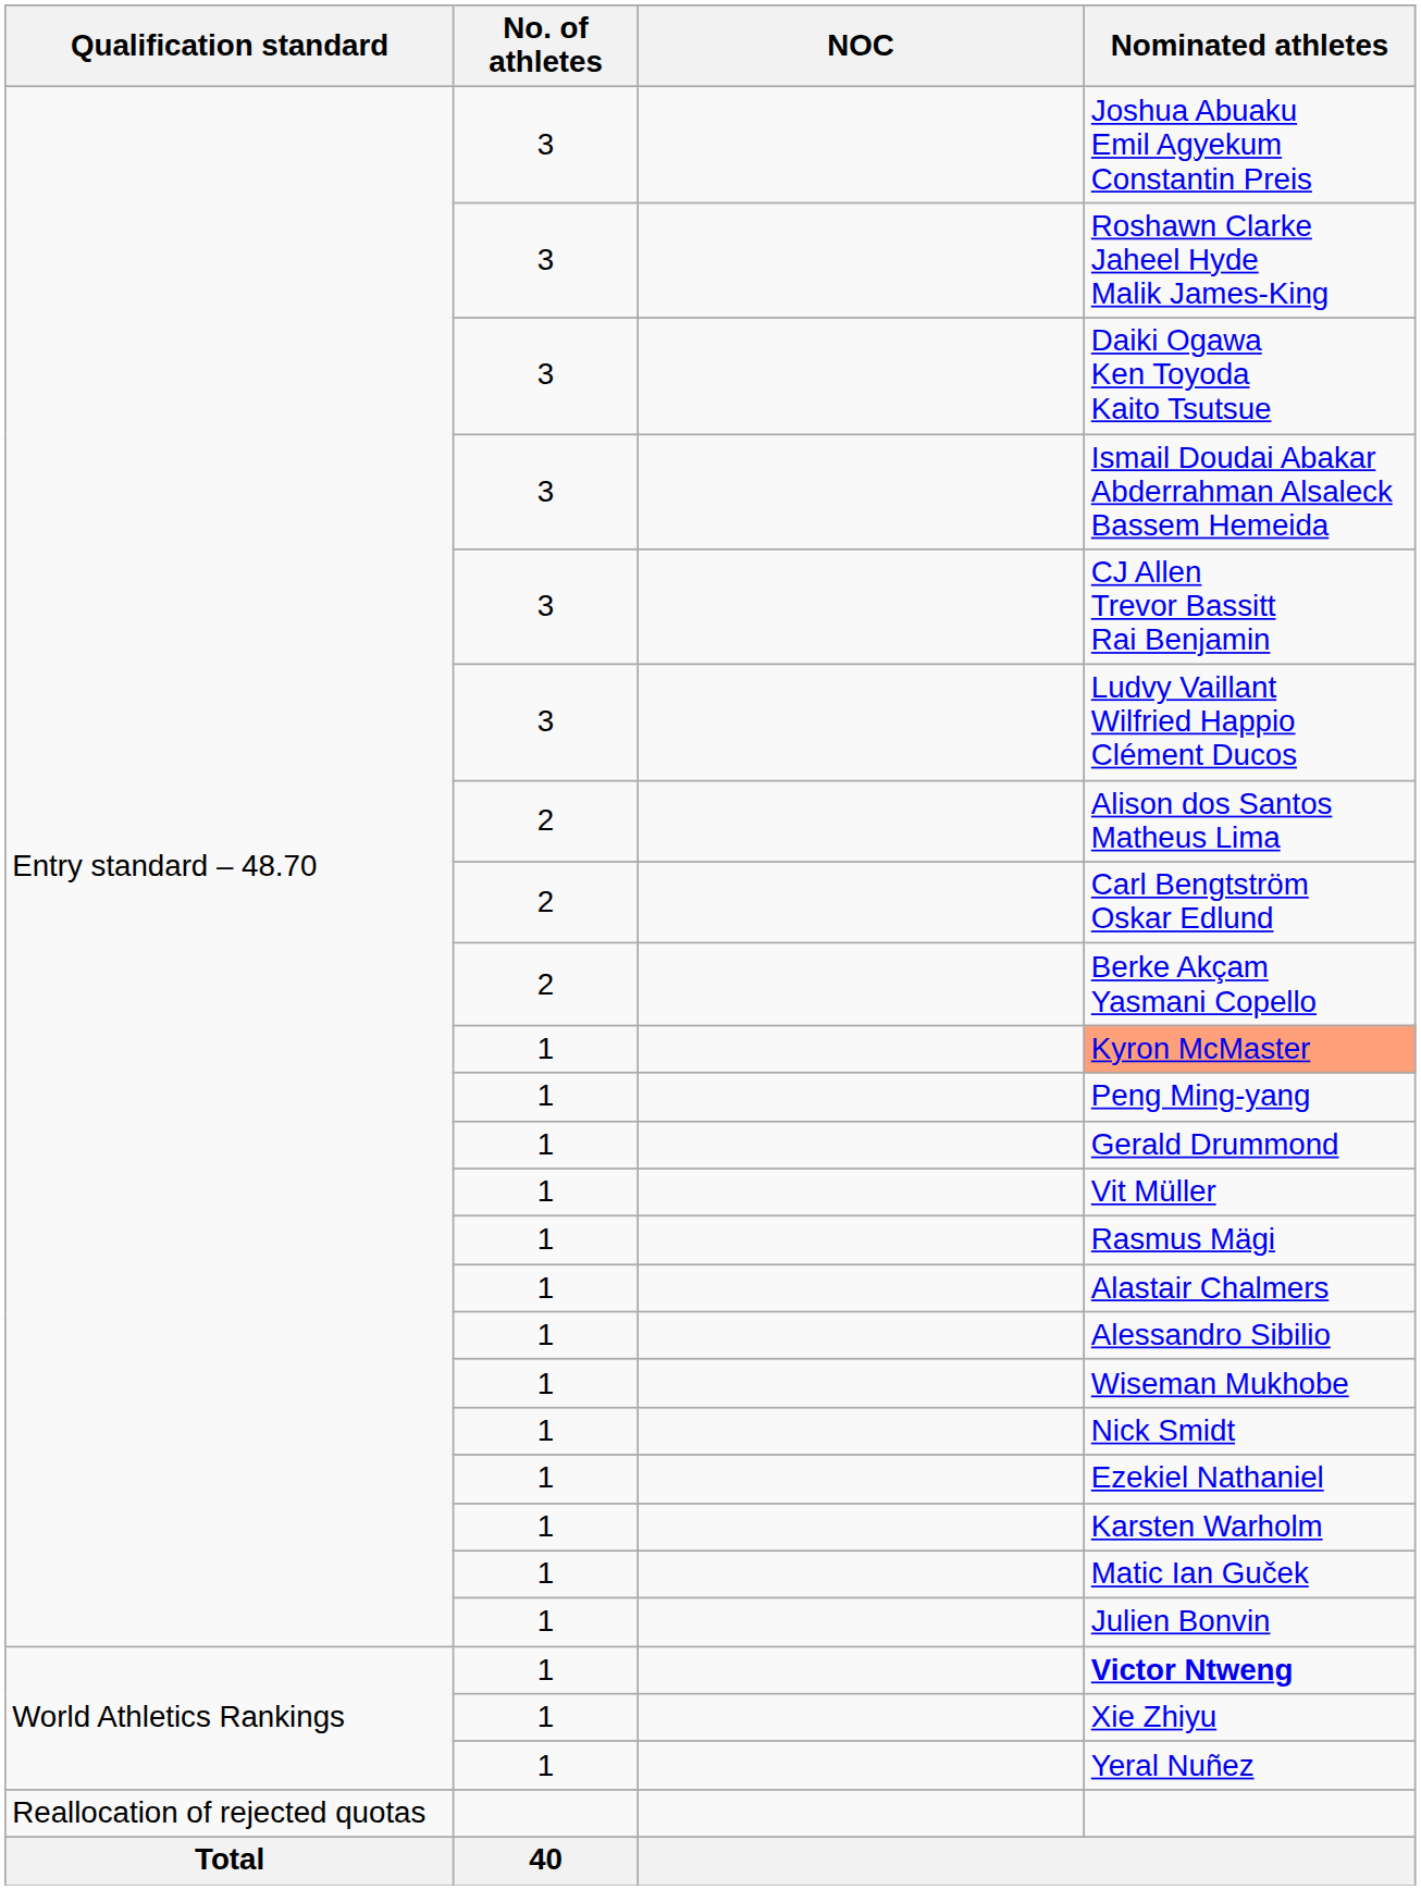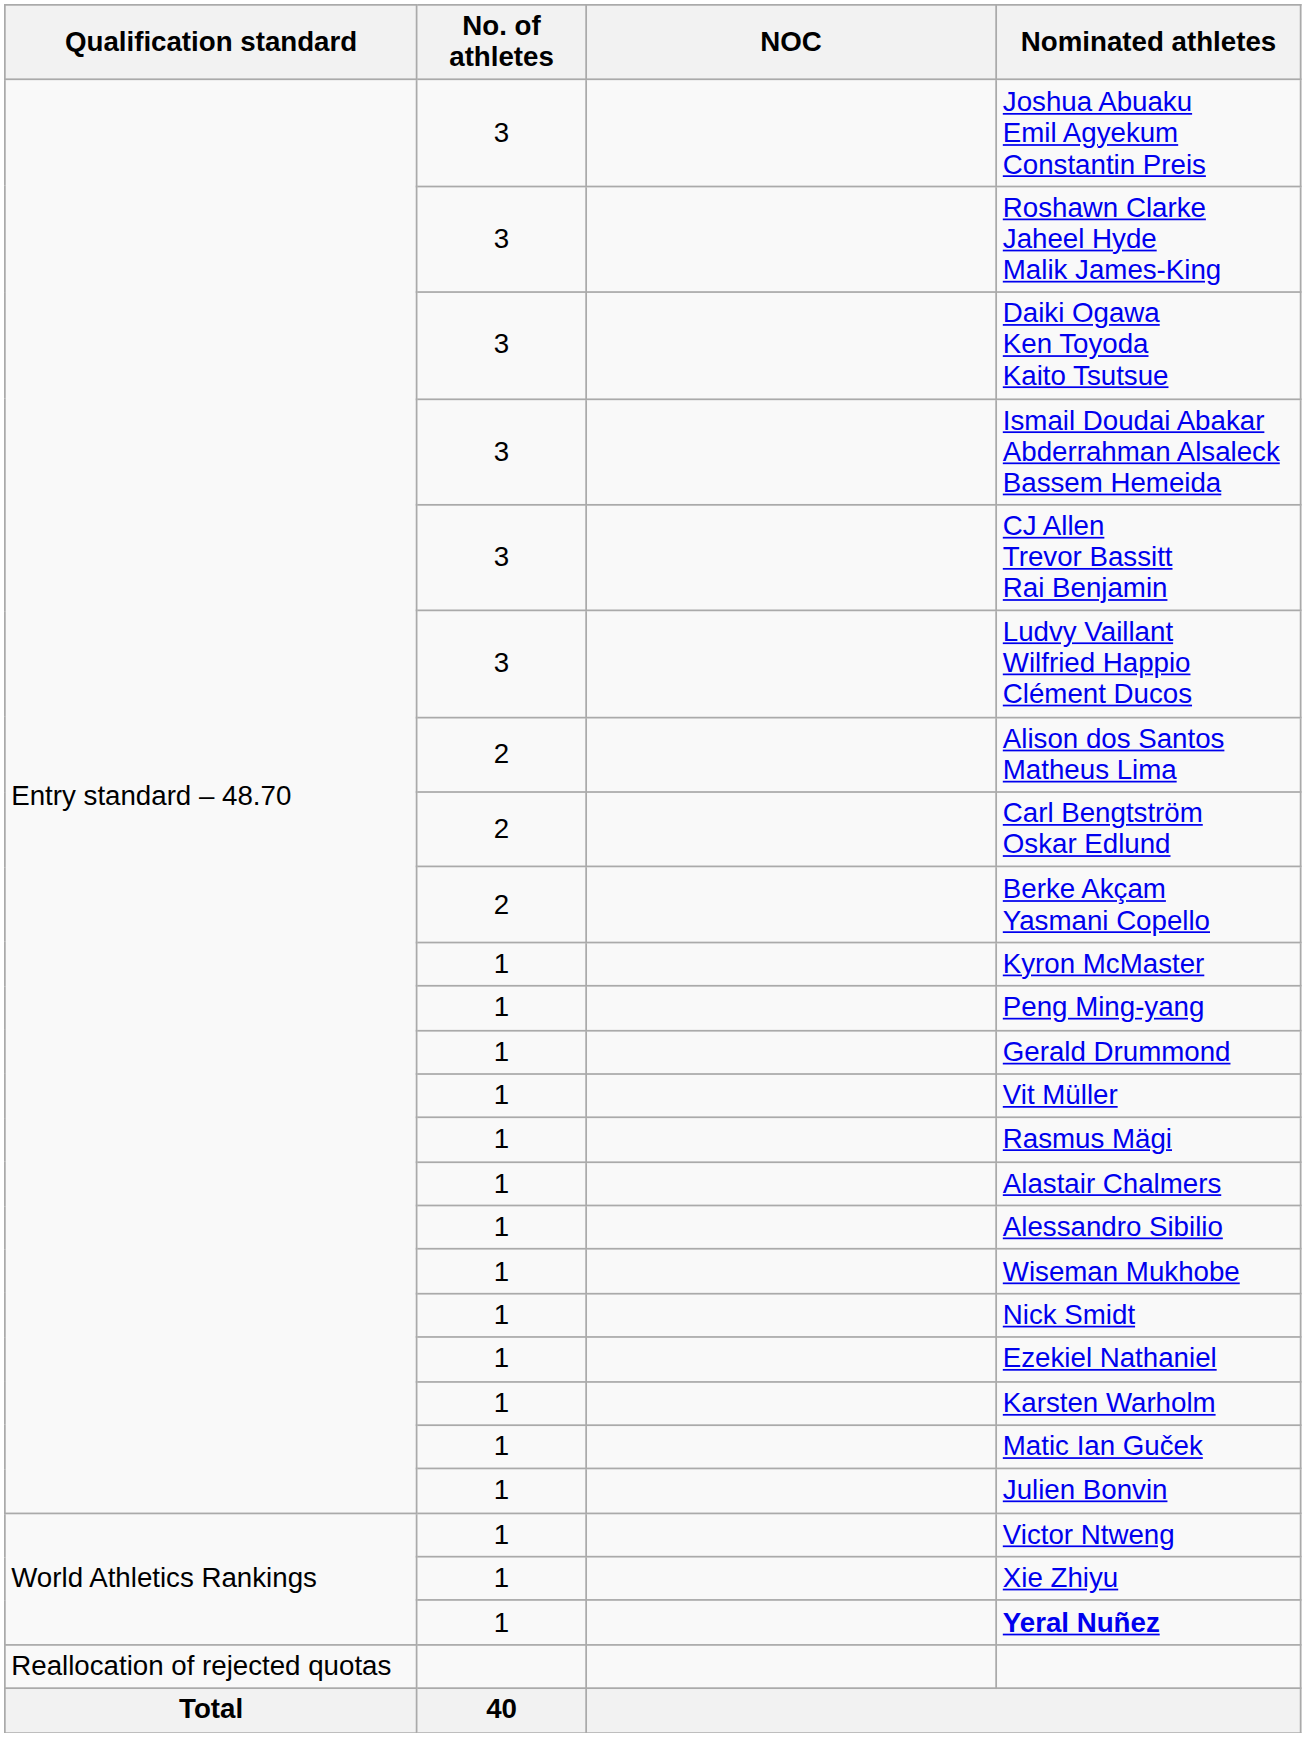Kyron McMaster | Nominated athletes: lightsalmon background -> no background
Victor Ntweng | Nominated athletes: bold -> normal
Yeral Nuñez | Nominated athletes: normal -> bold
